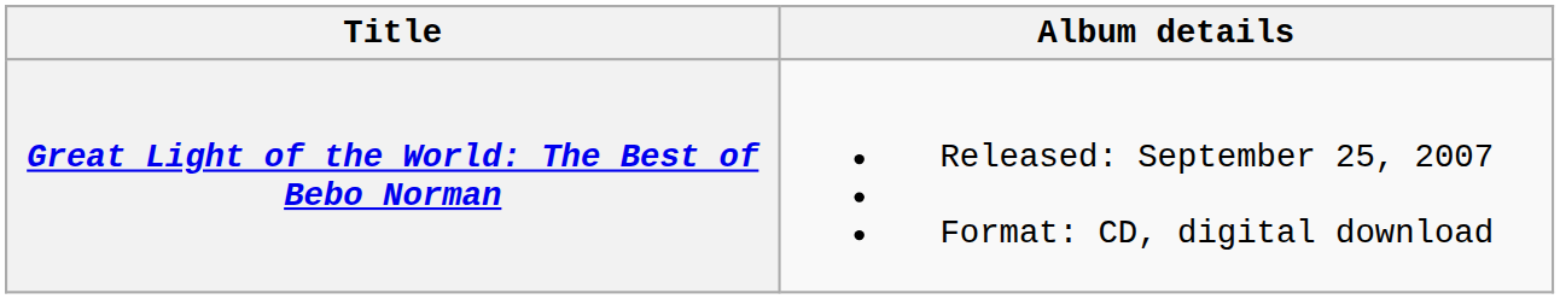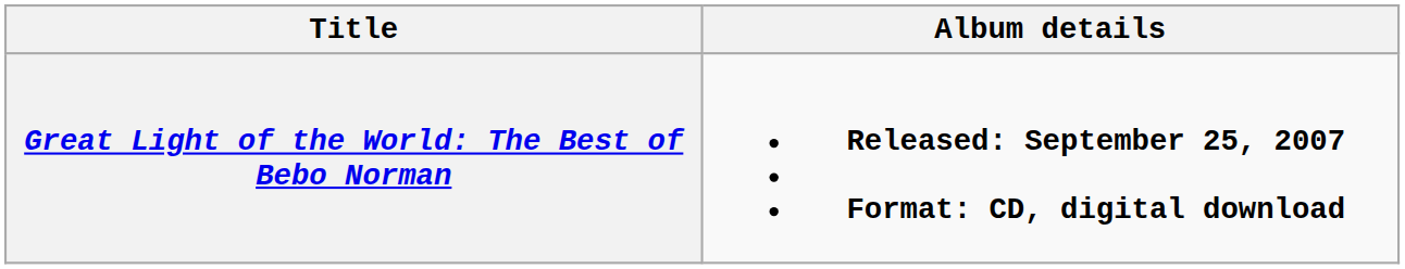Great Light of the World: The Best of Bebo Norman | Album details: normal -> bold
